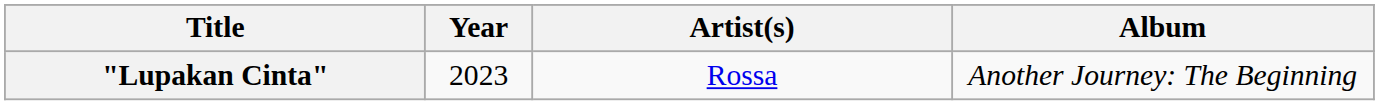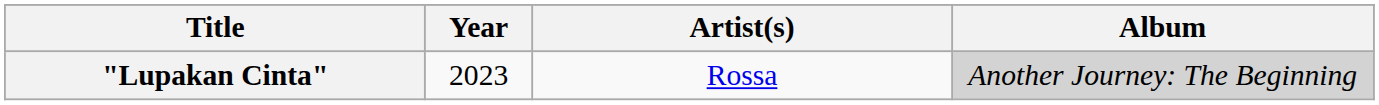"Lupakan Cinta" | Album: no background -> lightgrey background
